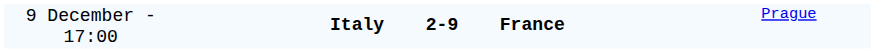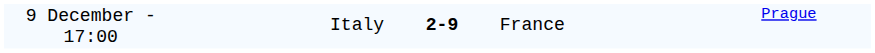Italy | column 2: bold -> normal
Italy | column 4: bold -> normal
